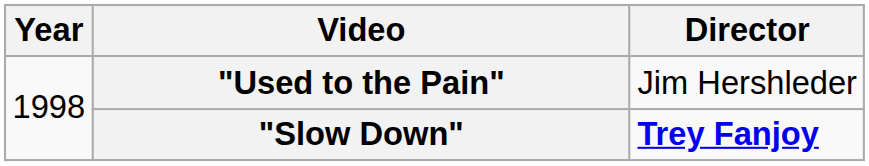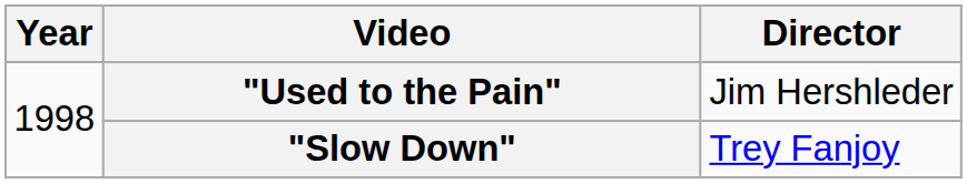"Slow Down" | Director: bold -> normal
